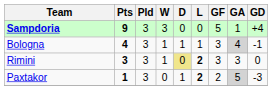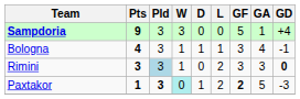Bologna | GA: lightgrey background -> no background
Rimini | Pld: no background -> lightblue background
Rimini | D: khaki background -> no background
Rimini | L: bold -> normal
Rimini | GD: normal -> bold
Paxtakor | Pld: normal -> bold
Paxtakor | W: no background -> paleturquoise background
Paxtakor | L: bold -> normal
Paxtakor | GF: normal -> bold
Paxtakor | GA: lightgrey background -> no background
